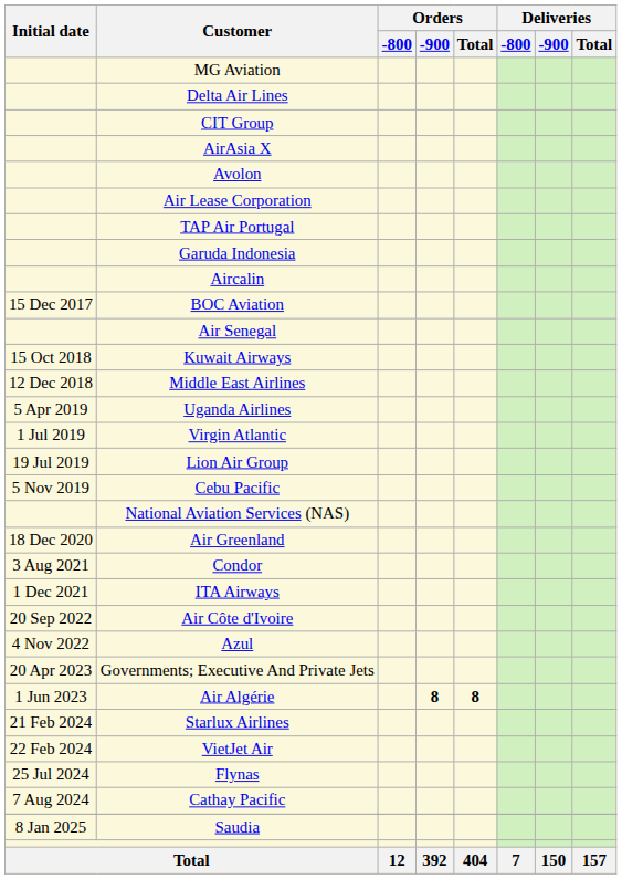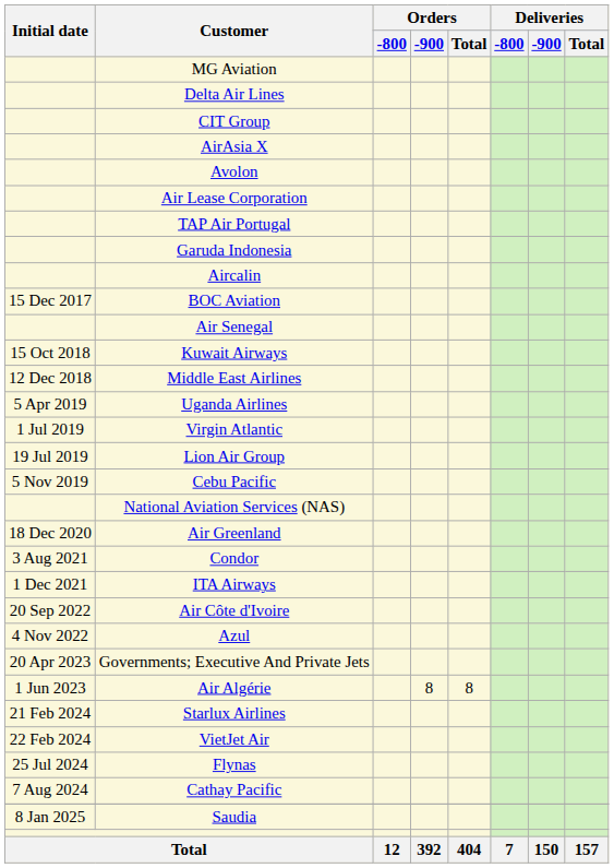Air Algérie | Orders / -900: bold -> normal
Air Algérie | Orders / Total: bold -> normal
